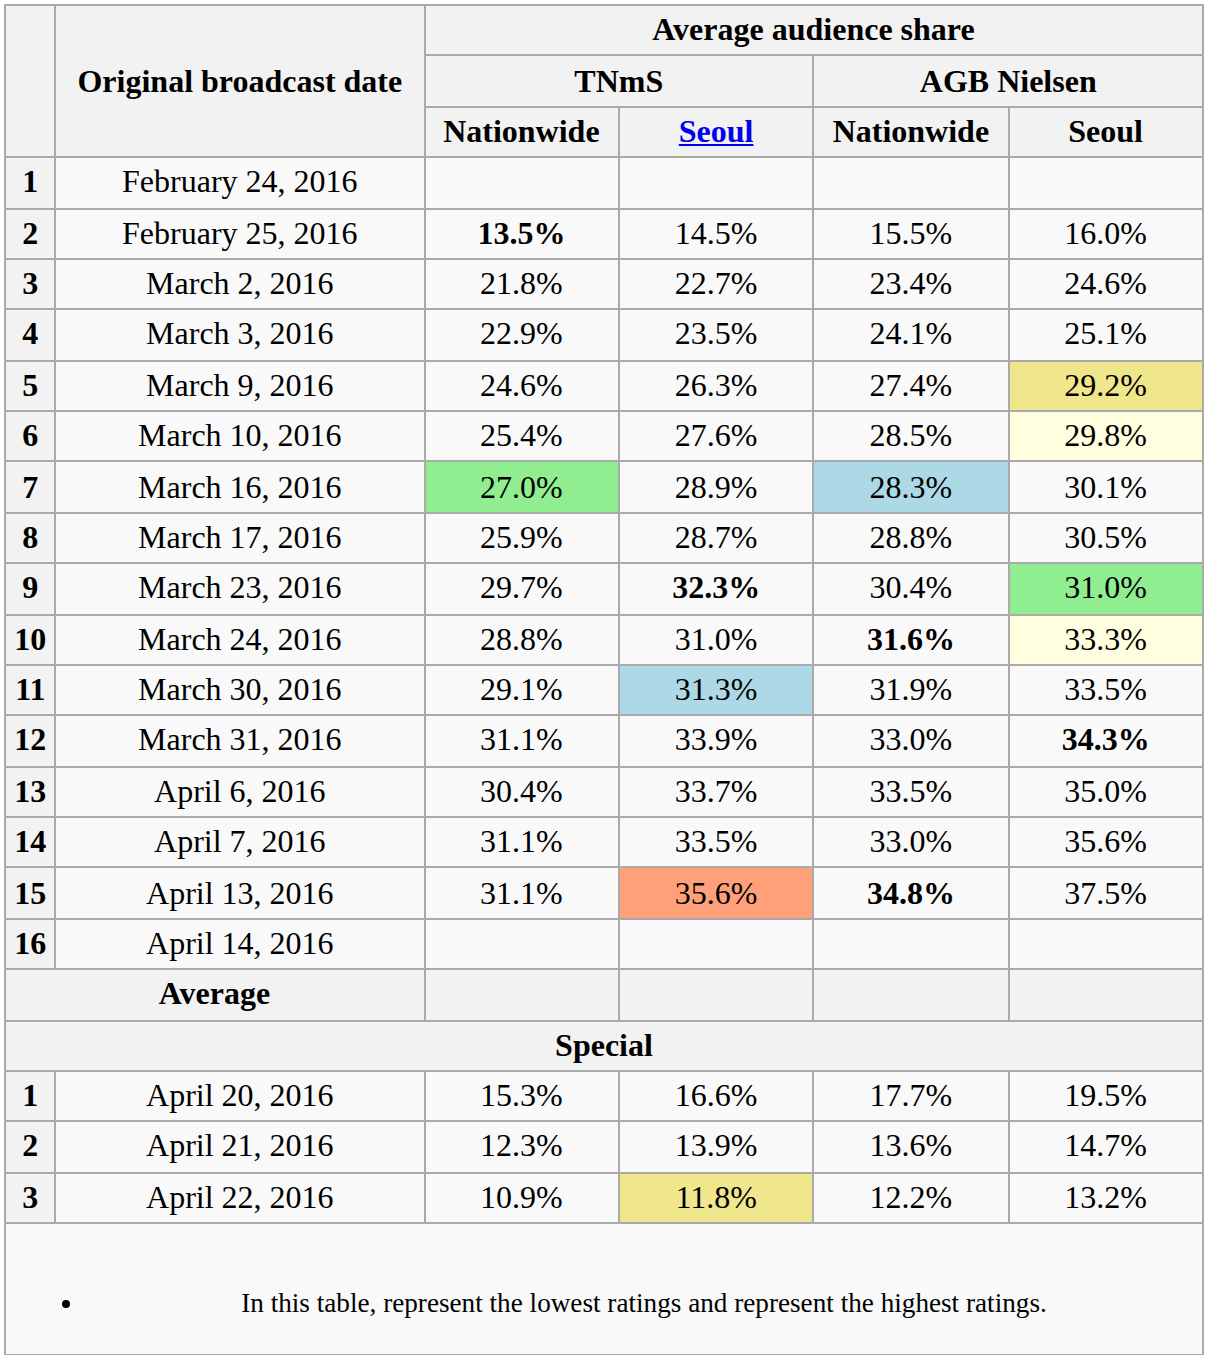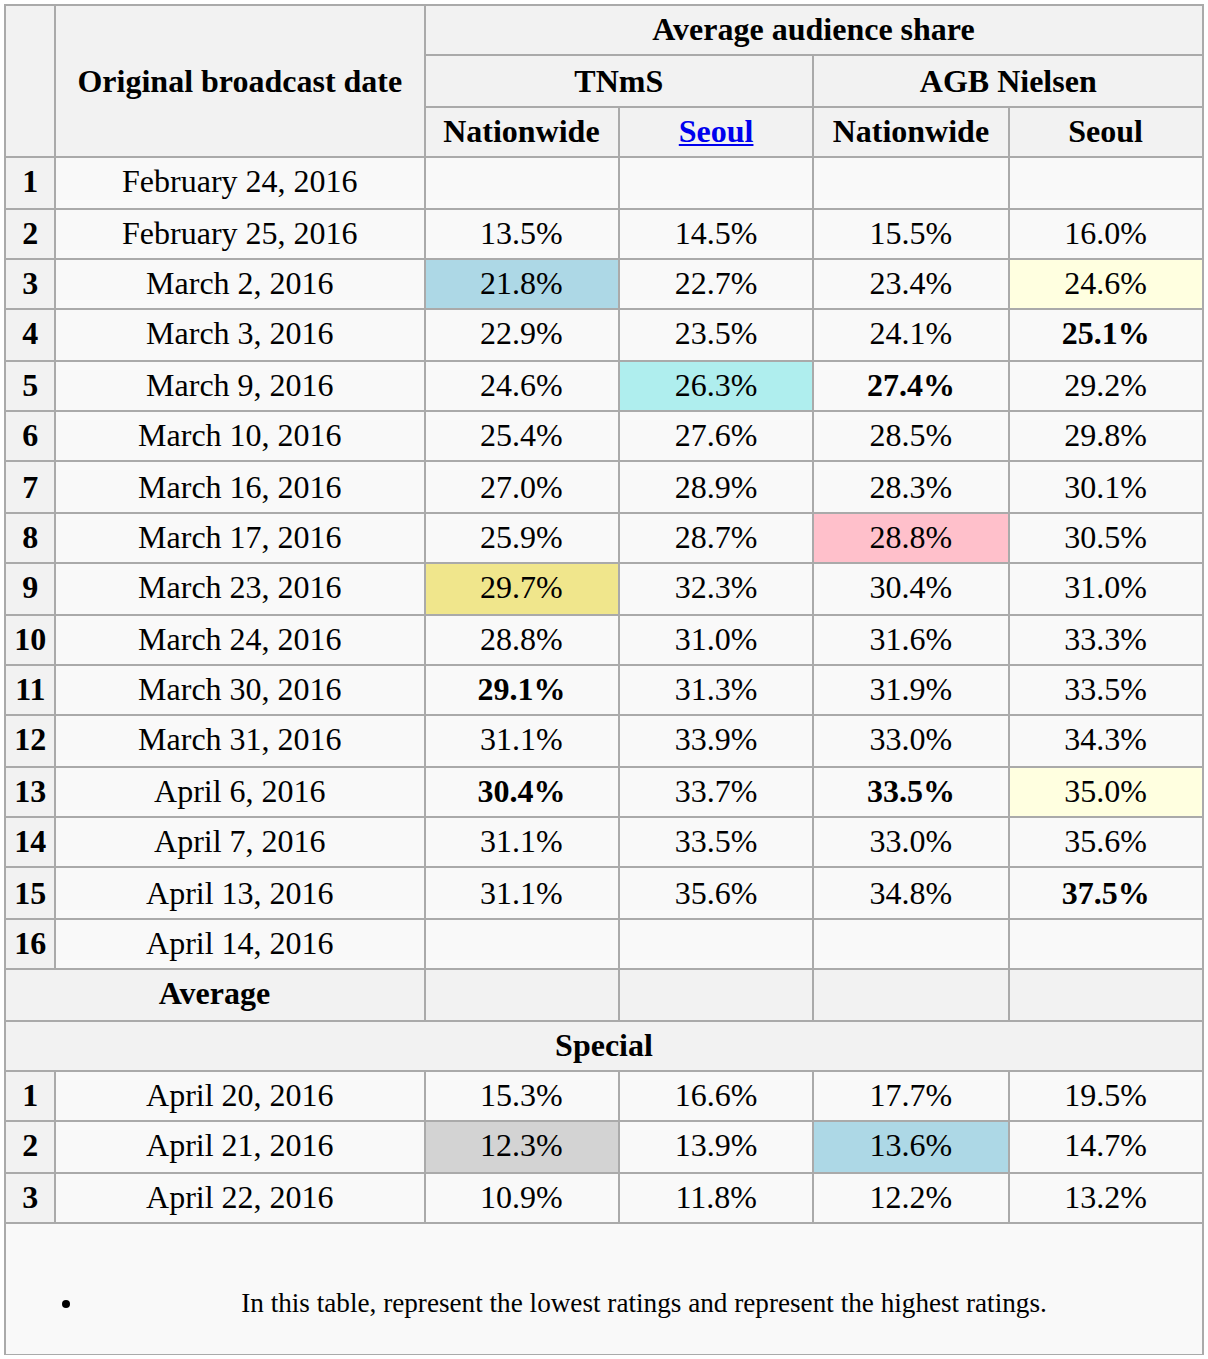February 25, 2016 | Average audience share / TNmS / Nationwide: bold -> normal
March 2, 2016 | Average audience share / TNmS / Nationwide: no background -> lightblue background
March 2, 2016 | Average audience share / AGB Nielsen / Seoul: no background -> lightyellow background
March 3, 2016 | Average audience share / AGB Nielsen / Seoul: normal -> bold
March 9, 2016 | Average audience share / TNmS / Seoul: no background -> paleturquoise background
March 9, 2016 | Average audience share / AGB Nielsen / Nationwide: normal -> bold
March 9, 2016 | Average audience share / AGB Nielsen / Seoul: khaki background -> no background
March 10, 2016 | Average audience share / AGB Nielsen / Seoul: lightyellow background -> no background
March 16, 2016 | Average audience share / TNmS / Nationwide: lightgreen background -> no background
March 16, 2016 | Average audience share / AGB Nielsen / Nationwide: lightblue background -> no background
March 17, 2016 | Average audience share / AGB Nielsen / Nationwide: no background -> pink background
March 23, 2016 | Average audience share / TNmS / Nationwide: no background -> khaki background
March 23, 2016 | Average audience share / TNmS / Seoul: bold -> normal
March 23, 2016 | Average audience share / AGB Nielsen / Seoul: lightgreen background -> no background
March 24, 2016 | Average audience share / AGB Nielsen / Nationwide: bold -> normal
March 24, 2016 | Average audience share / AGB Nielsen / Seoul: lightyellow background -> no background
March 30, 2016 | Average audience share / TNmS / Nationwide: normal -> bold
March 30, 2016 | Average audience share / TNmS / Seoul: lightblue background -> no background
March 31, 2016 | Average audience share / AGB Nielsen / Seoul: bold -> normal
April 6, 2016 | Average audience share / TNmS / Nationwide: normal -> bold
April 6, 2016 | Average audience share / AGB Nielsen / Nationwide: normal -> bold
April 6, 2016 | Average audience share / AGB Nielsen / Seoul: no background -> lightyellow background
April 13, 2016 | Average audience share / TNmS / Seoul: lightsalmon background -> no background
April 13, 2016 | Average audience share / AGB Nielsen / Nationwide: bold -> normal
April 13, 2016 | Average audience share / AGB Nielsen / Seoul: normal -> bold
April 21, 2016 | Average audience share / TNmS / Nationwide: no background -> lightgrey background
April 21, 2016 | Average audience share / AGB Nielsen / Nationwide: no background -> lightblue background
April 22, 2016 | Average audience share / TNmS / Seoul: khaki background -> no background
